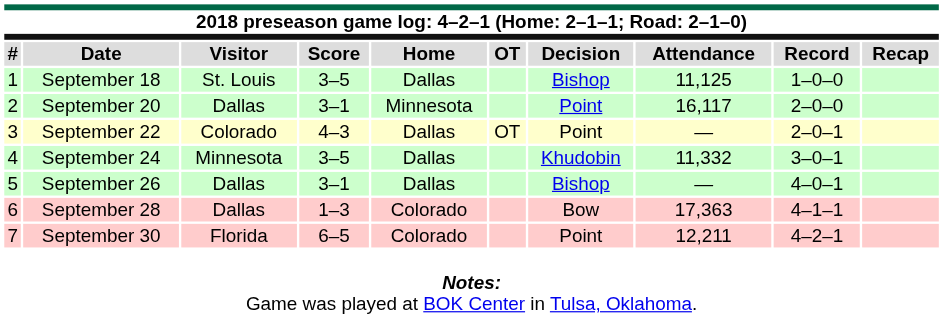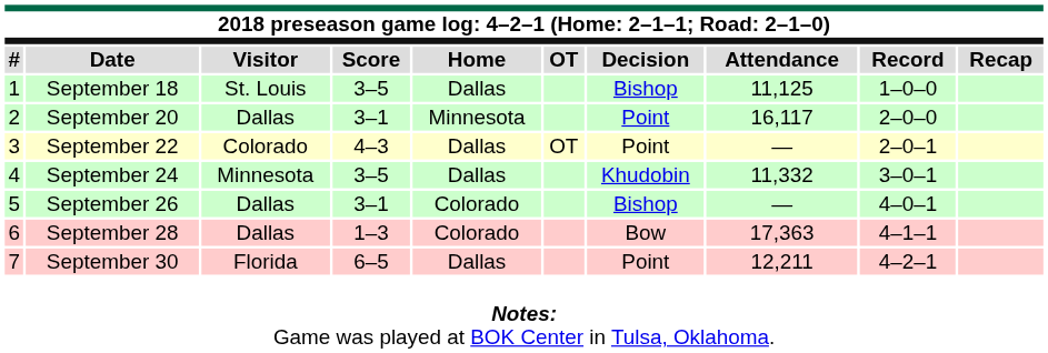September 26 | Home: Dallas -> Colorado
September 30 | Home: Colorado -> Dallas
